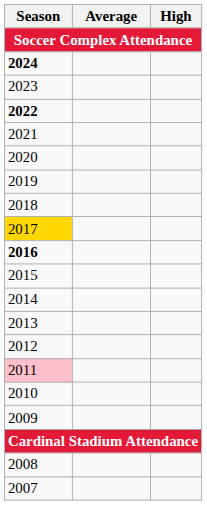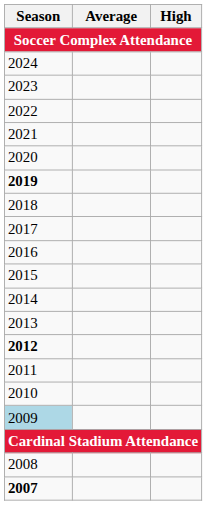2024 | Season: bold -> normal
2022 | Season: bold -> normal
2019 | Season: normal -> bold
2017 | Season: gold background -> no background
2016 | Season: bold -> normal
2012 | Season: normal -> bold
2011 | Season: pink background -> no background
2009 | Season: no background -> lightblue background
2007 | Season: normal -> bold
